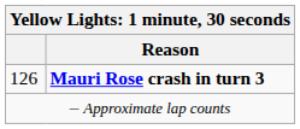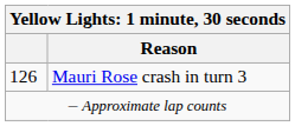126 | Reason: bold -> normal
